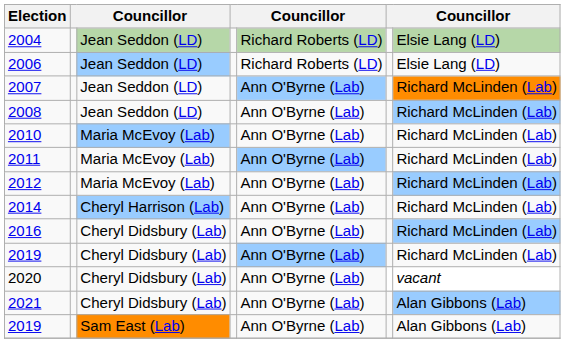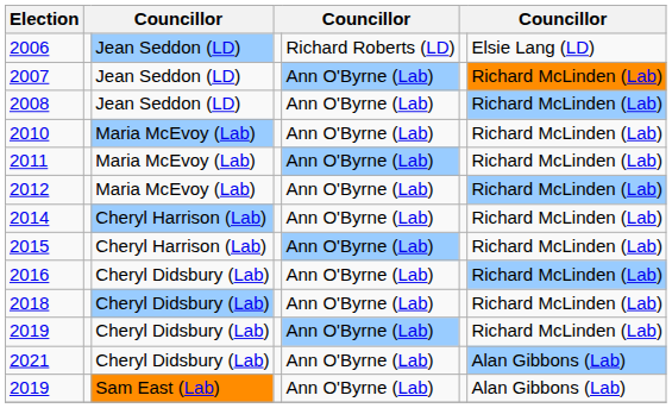- row: 2004 | Jean Seddon (LD) | Richard Roberts (LD) | Elsie Lang (LD)
+ row: 2015 | Cheryl Harrison (Lab) | Ann O'Byrne (Lab) | Richard McLinden (Lab)
+ row: 2018 | Cheryl Didsbury (Lab) | Ann O'Byrne (Lab) | Richard McLinden (Lab)
- row: 2020 | Cheryl Didsbury (Lab) | Ann O'Byrne (Lab) | vacant
